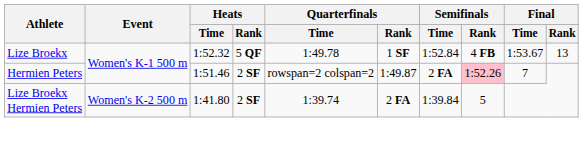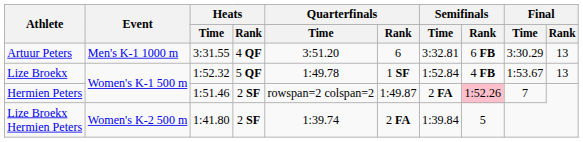+ row: Artuur Peters | Men's K-1 1000 m | 3:31.55 | 4 QF | 3:51.20 | 6 | 3:32.81 | 6 FB | 3:30.29 | 13
